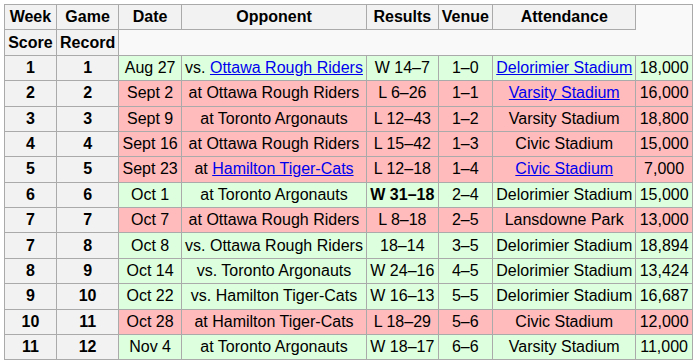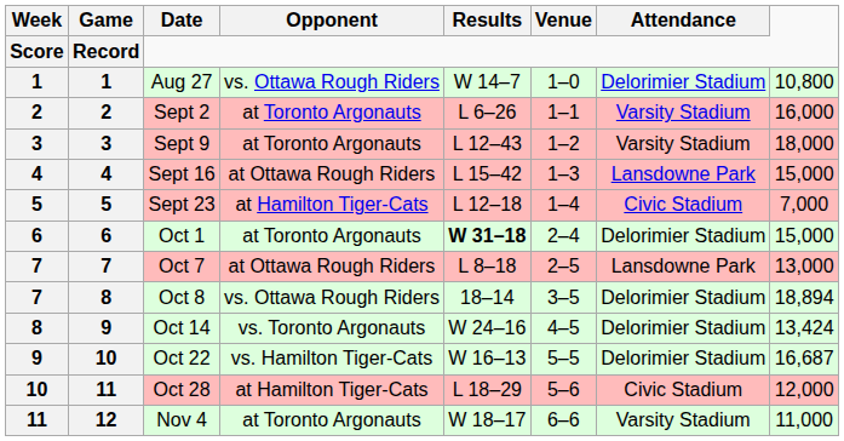Aug 27 | column 8: 18,000 -> 10,800
Sept 2 | Opponent: at Ottawa Rough Riders -> at Toronto Argonauts
Sept 9 | column 8: 18,800 -> 18,000
Sept 16 | Attendance: Civic Stadium -> Lansdowne Park
